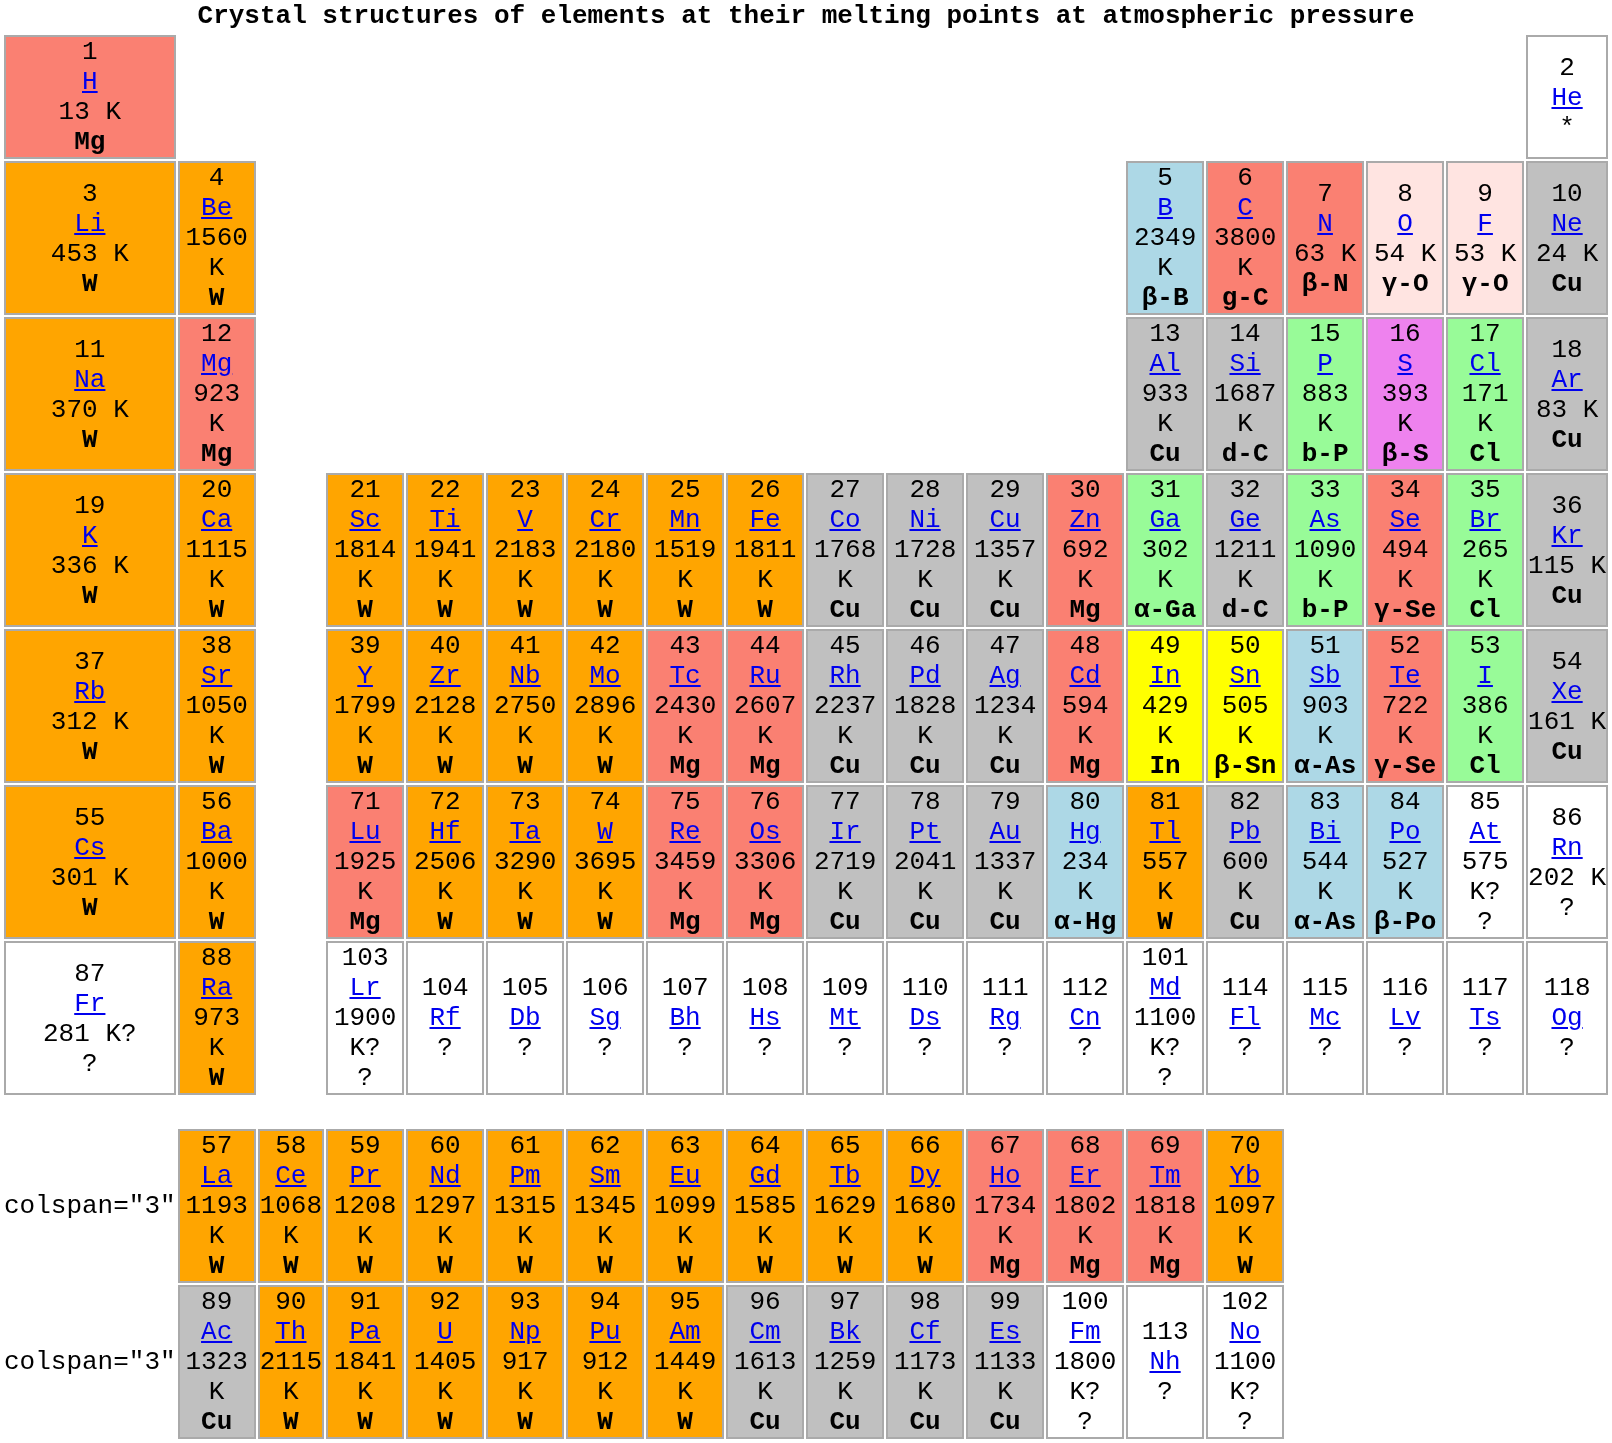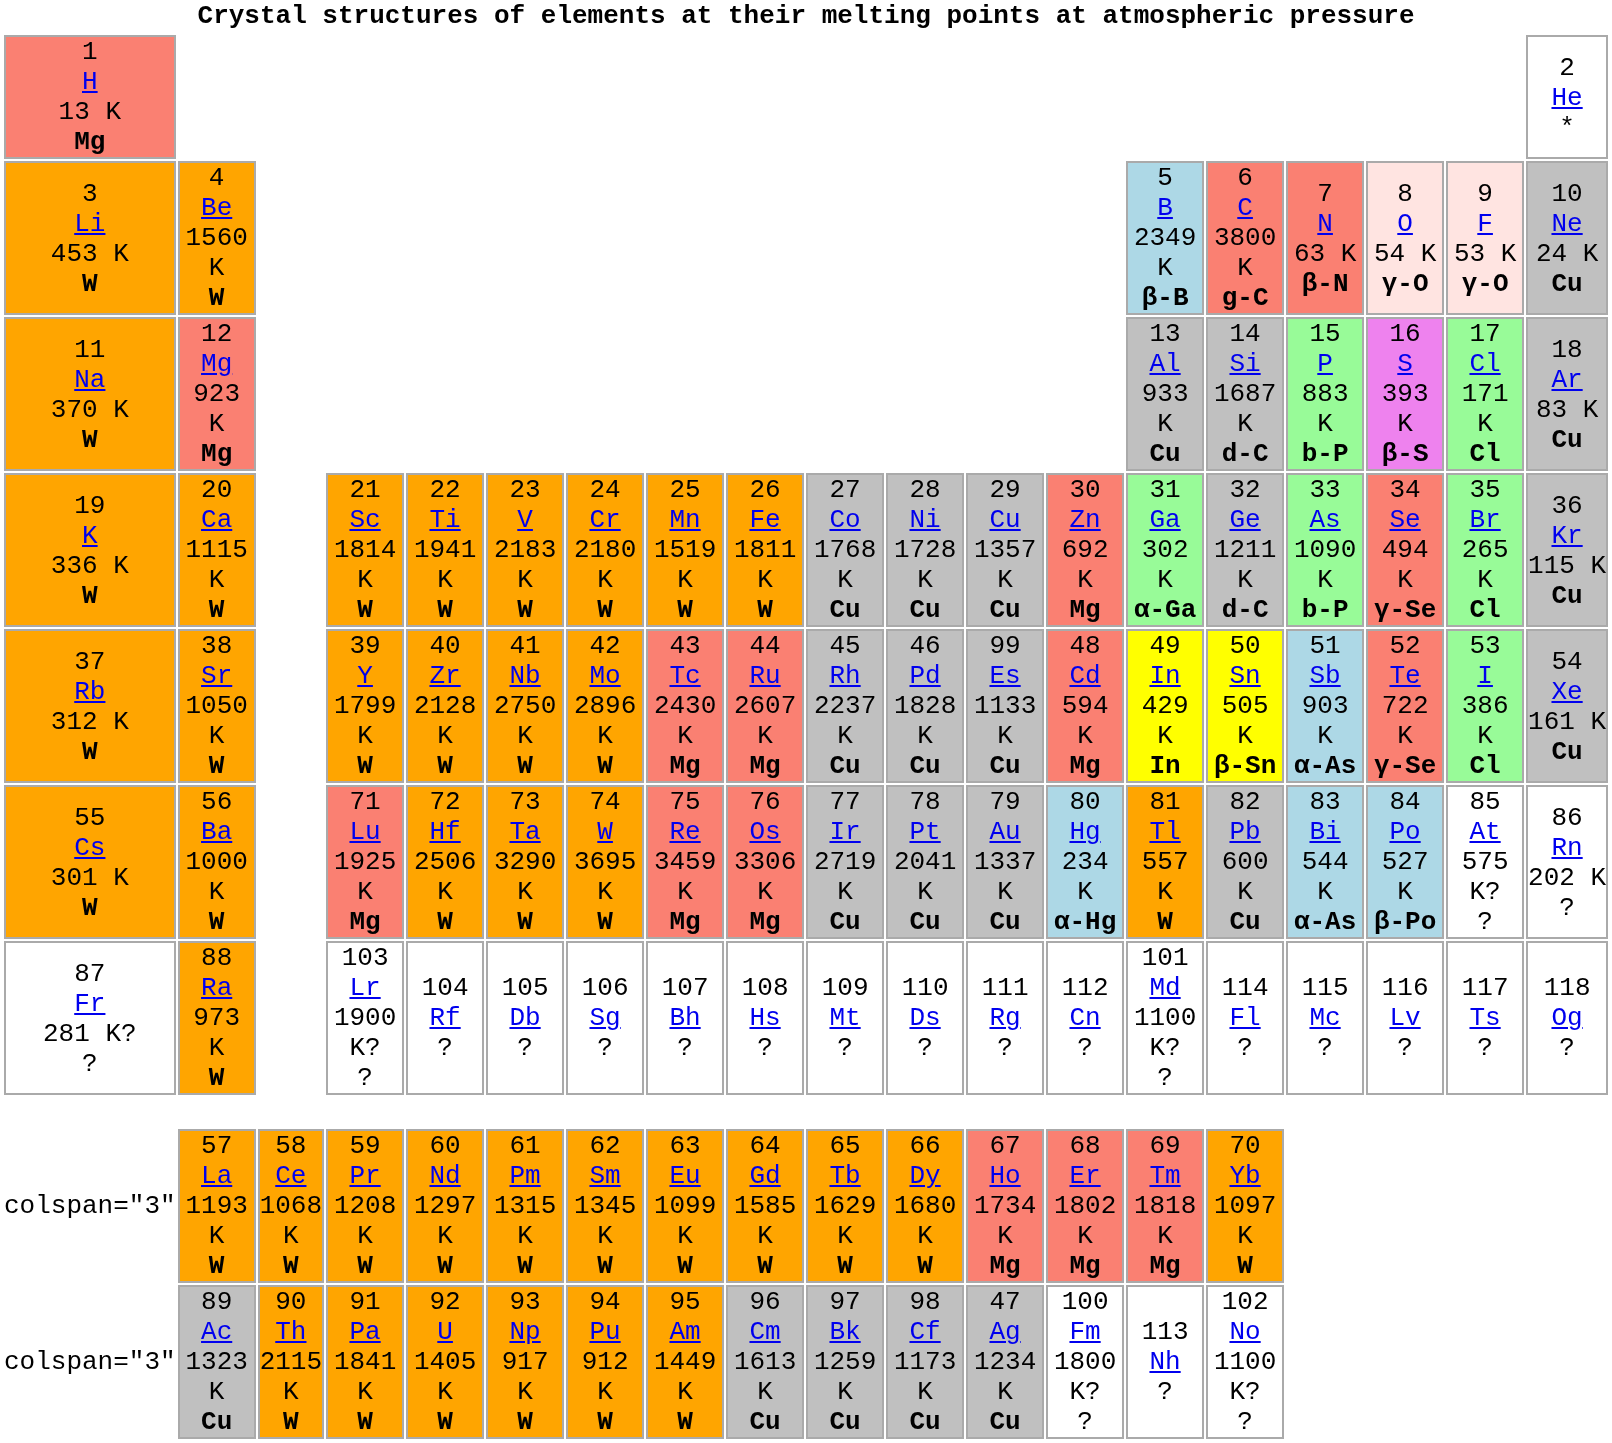37 Rb 312 K W | column 12: 47 Ag 1234 K Cu -> 99 Es 1133 K Cu
colspan="3" / 89 Ac 1323 K Cu | column 12: 99 Es 1133 K Cu -> 47 Ag 1234 K Cu
